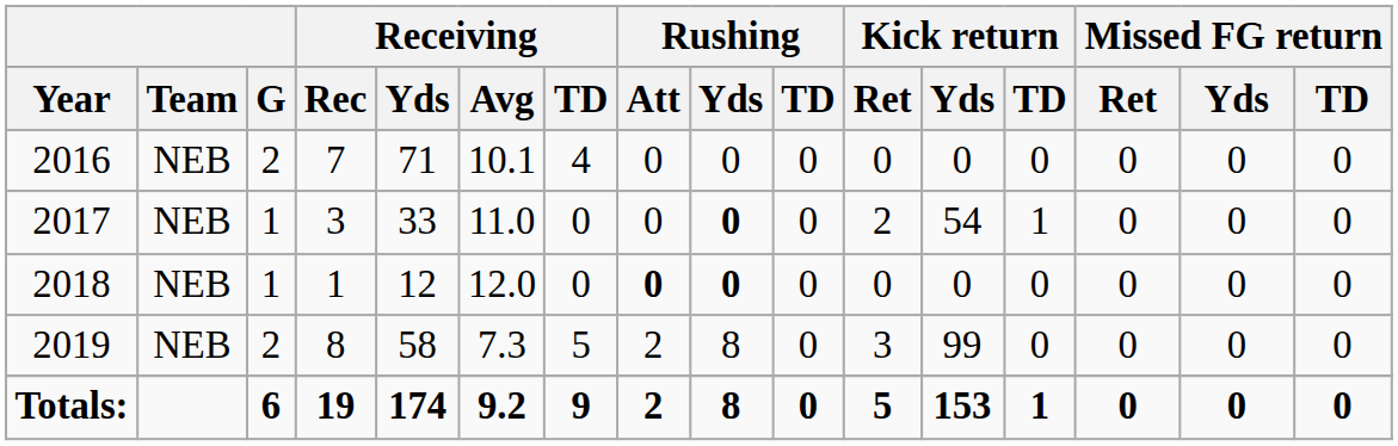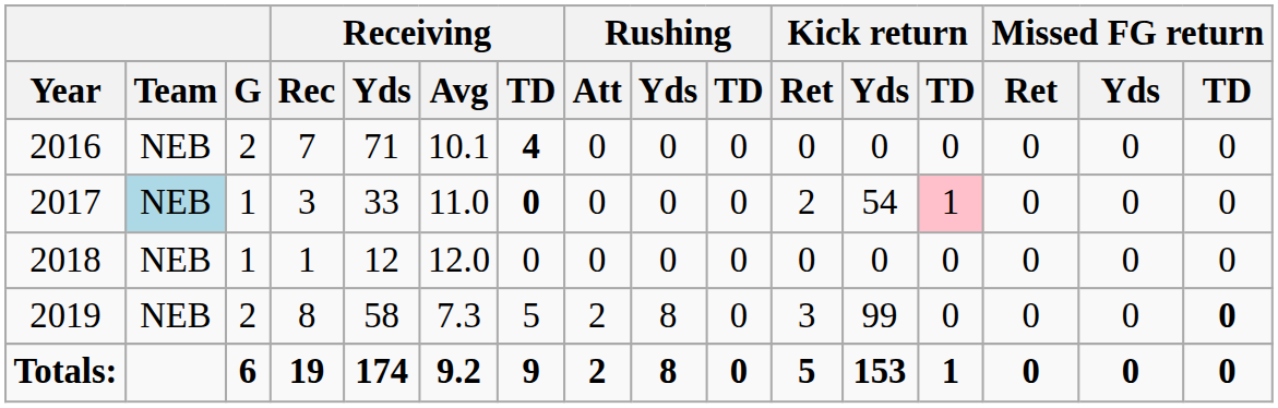2016 | Receiving / TD: normal -> bold
2017 | Team: no background -> lightblue background
2017 | Receiving / TD: normal -> bold
2017 | Rushing / Yds: bold -> normal
2017 | Kick return / TD: no background -> pink background
2018 | Rushing / Att: bold -> normal
2018 | Rushing / Yds: bold -> normal
2019 | Missed FG return / TD: normal -> bold
